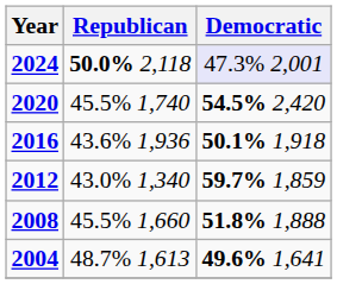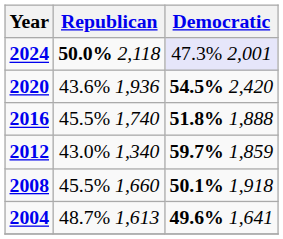2020 | Republican: 45.5% 1,740 -> 43.6% 1,936
2016 | Republican: 43.6% 1,936 -> 45.5% 1,740
2016 | Democratic: 50.1% 1,918 -> 51.8% 1,888
2008 | Democratic: 51.8% 1,888 -> 50.1% 1,918
